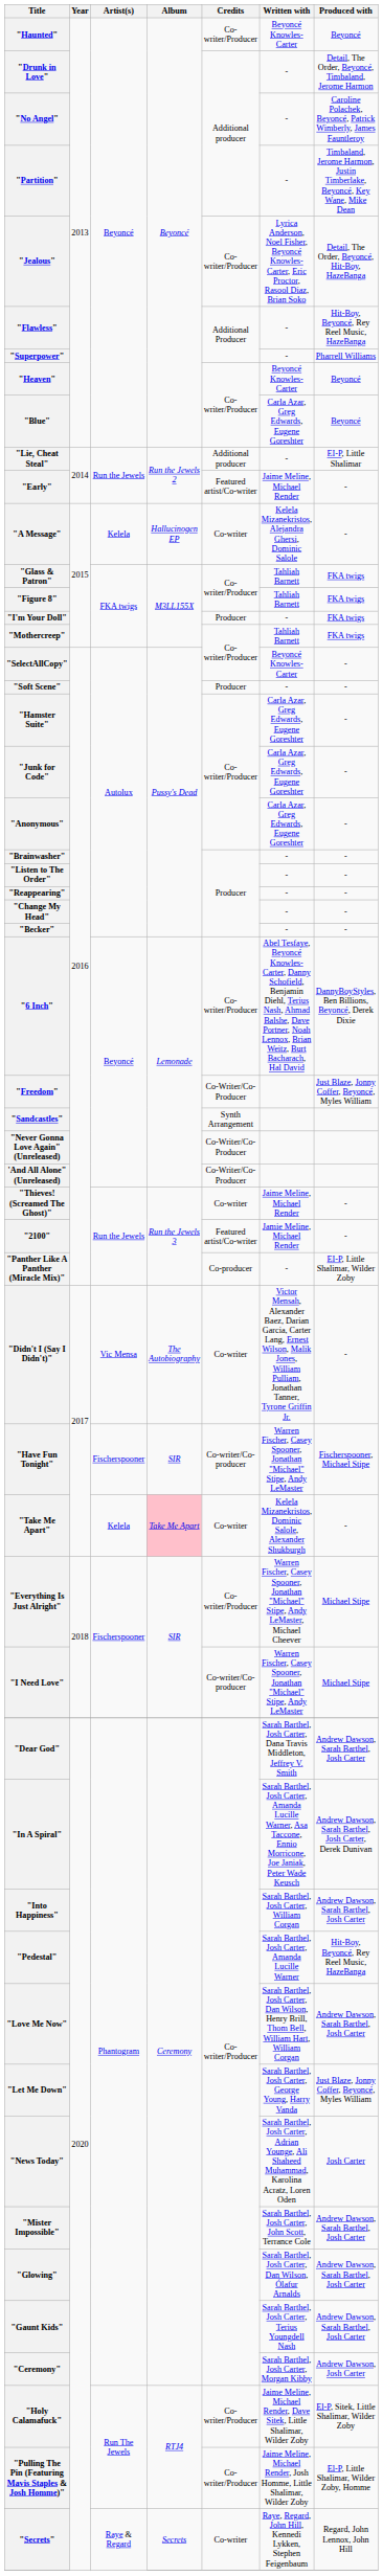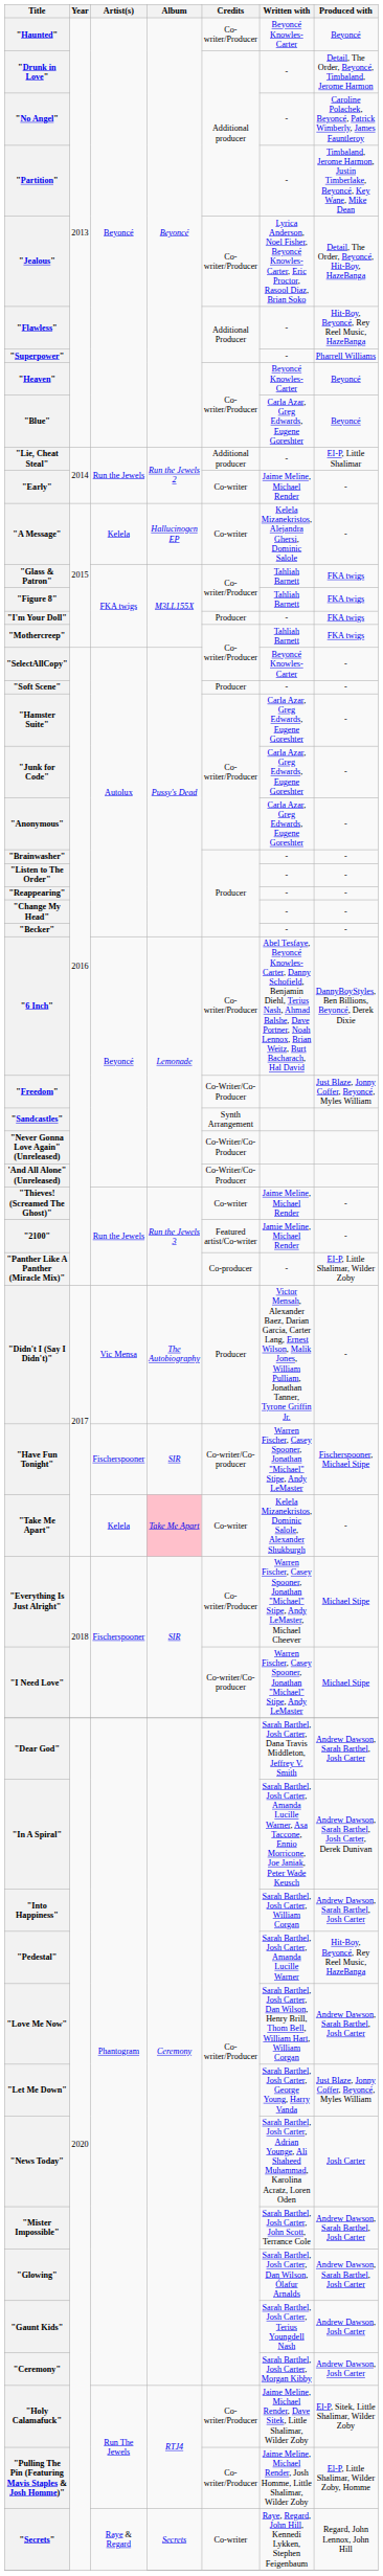"Early" | Credits: Featured artist/Co-writer -> Co-writer
"Didn't I (Say I Didn't)" | Credits: Co-writer -> Producer
"Gaunt Kids" | Produced with: Andrew Dawson, Sarah Barthel, Josh Carter -> Andrew Dawson, Josh Carter
